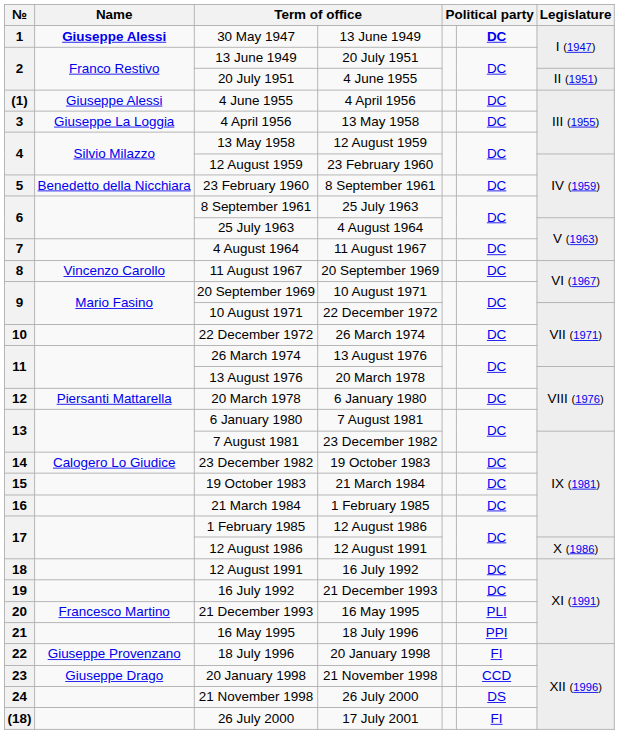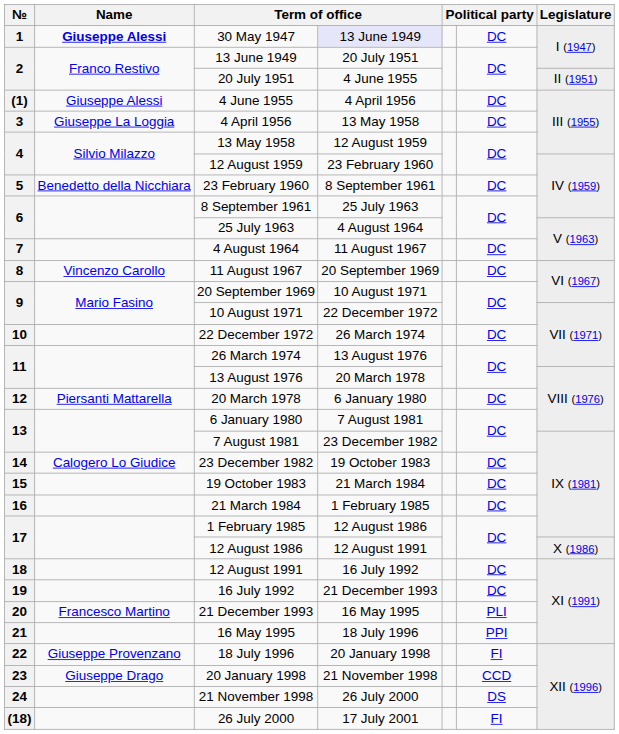30 May 1947 | column 4: no background -> lavender background
30 May 1947 | column 6: bold -> normal
